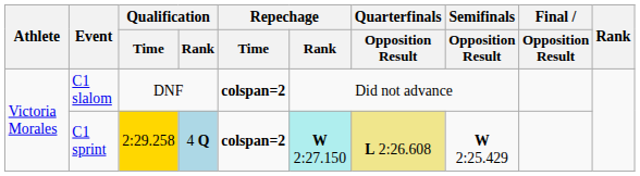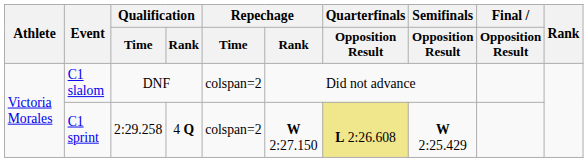C1 slalom | Repechage / Time: bold -> normal
C1 sprint | Qualification / Time: gold background -> no background
C1 sprint | Qualification / Rank: lightblue background -> no background
C1 sprint | Repechage / Time: bold -> normal
C1 sprint | Repechage / Rank: paleturquoise background -> no background
